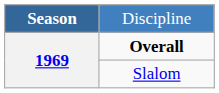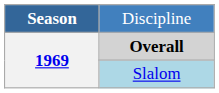Overall | column 2: no background -> lightgrey background
Slalom | column 2: no background -> lightblue background
